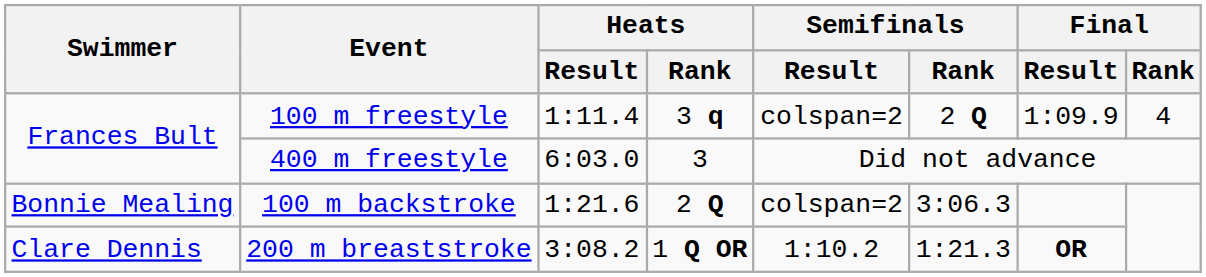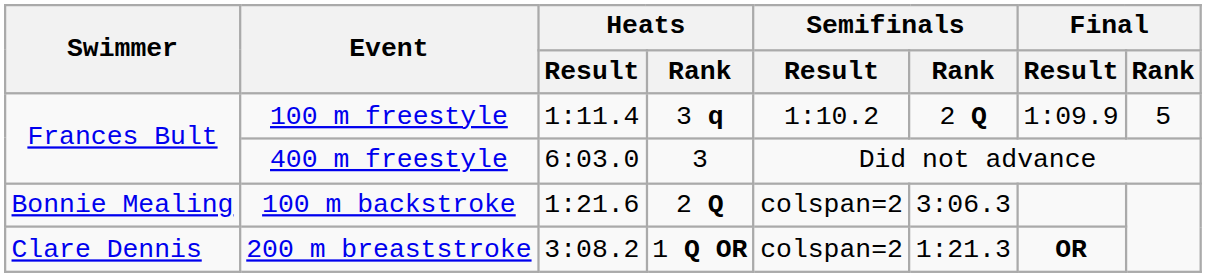100 m freestyle | Semifinals / Result: colspan=2 -> 1:10.2
100 m freestyle | Final / Rank: 4 -> 5
200 m breaststroke | Semifinals / Result: 1:10.2 -> colspan=2
